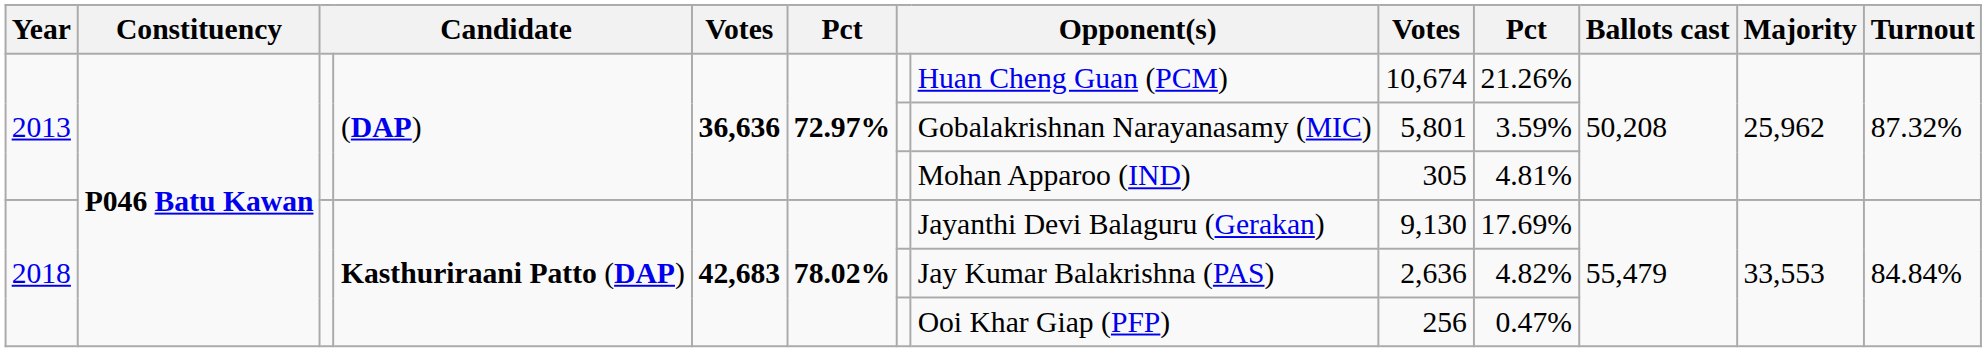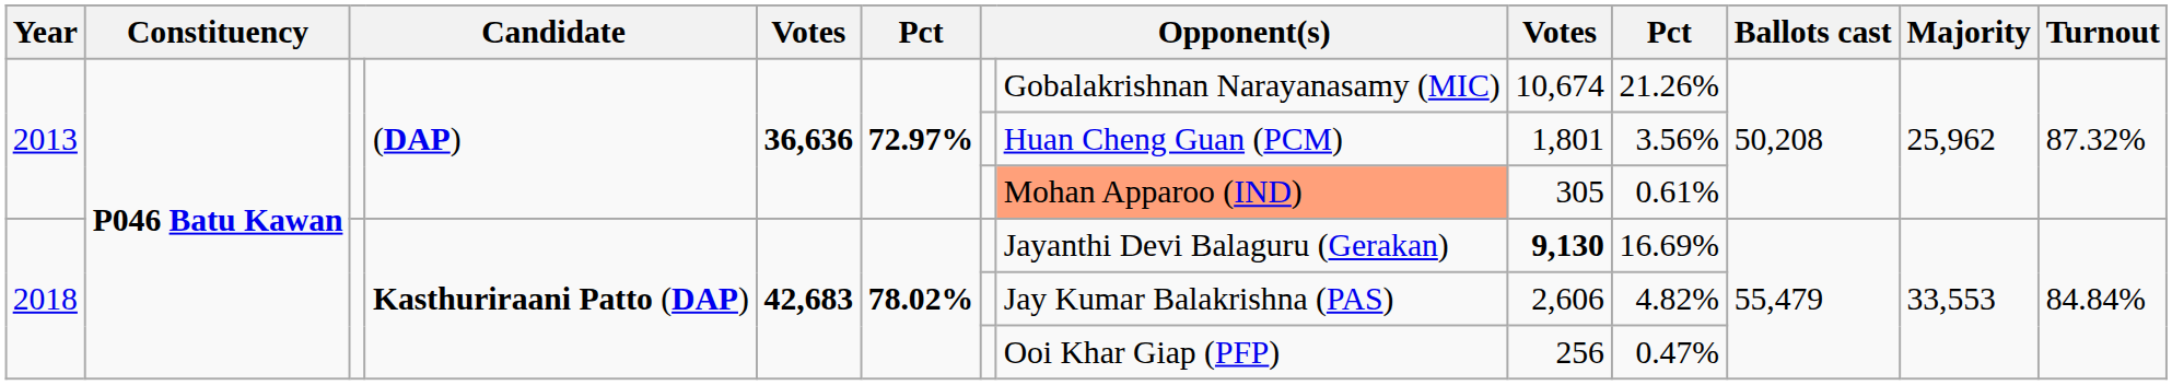row 2 | column 8: Huan Cheng Guan (PCM) -> Gobalakrishnan Narayanasamy (MIC)
row 3 | column 8: Gobalakrishnan Narayanasamy (MIC) -> Huan Cheng Guan (PCM)
row 3 | column 9: 5,801 -> 1,801
row 3 | column 10: 3.59% -> 3.56%
row 4 | column 8: no background -> lightsalmon background
row 4 | column 10: 4.81% -> 0.61%
row 5 | column 9: normal -> bold
row 5 | column 10: 17.69% -> 16.69%
row 6 | column 9: 2,636 -> 2,606
